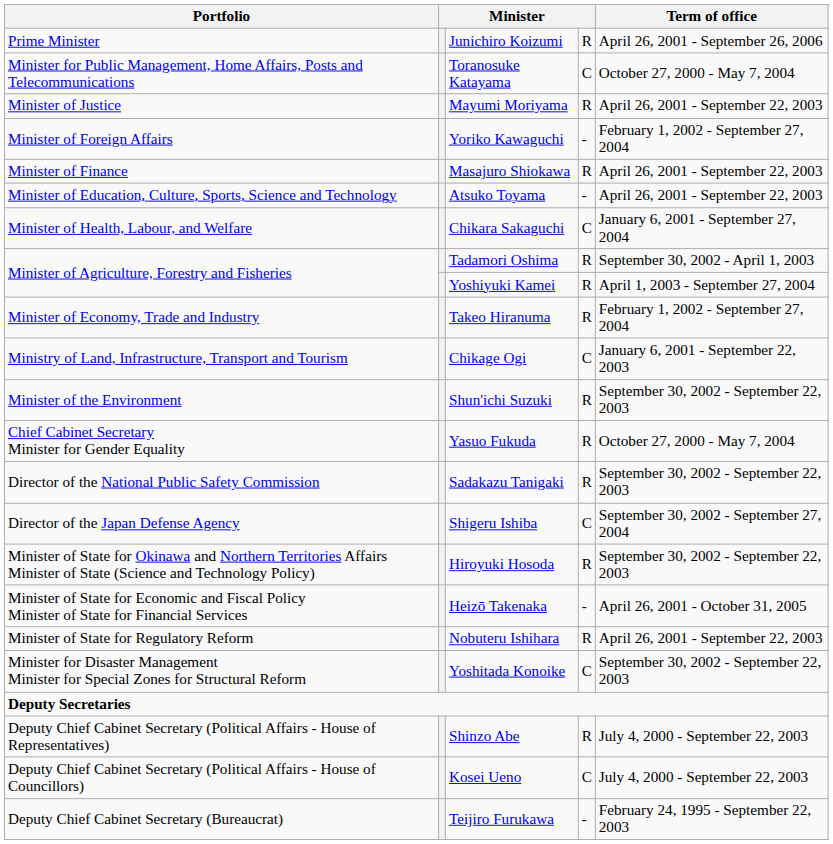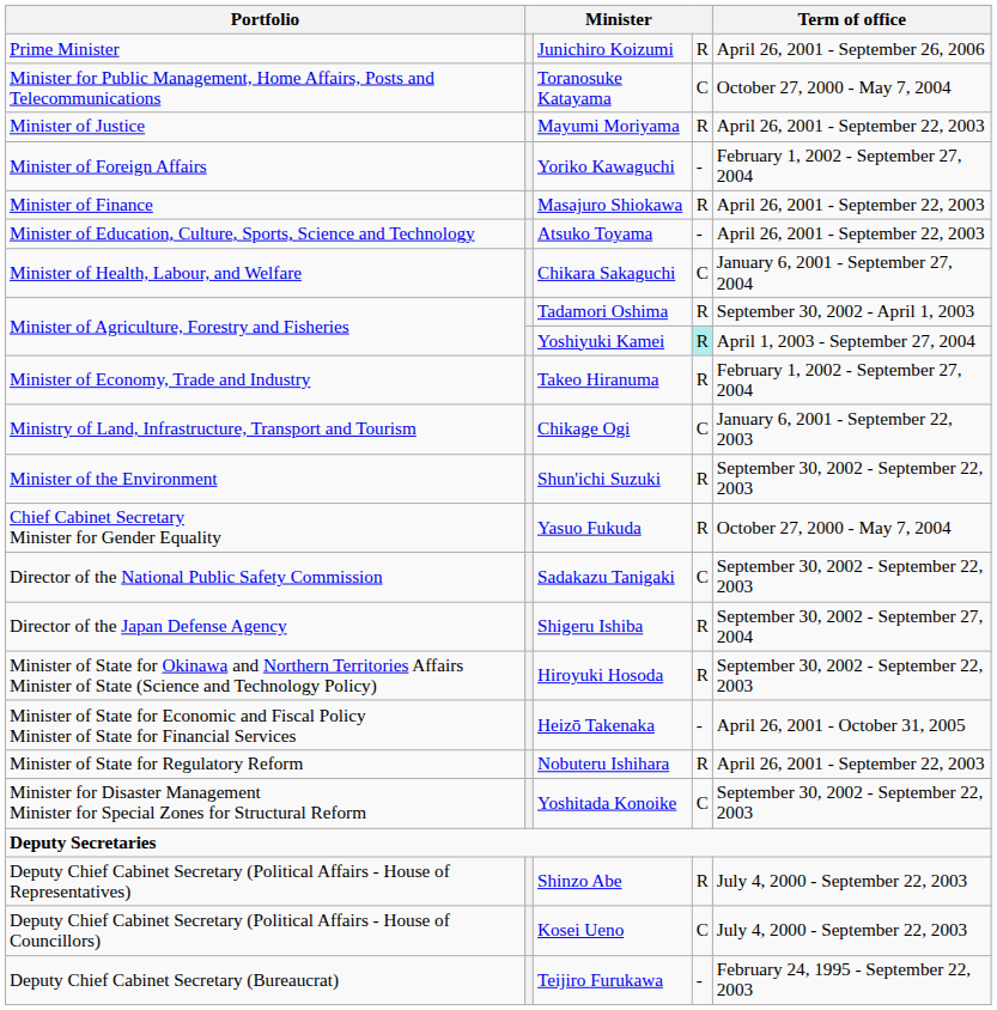Yoshiyuki Kamei | column 4: no background -> paleturquoise background
Sadakazu Tanigaki | column 4: R -> C
Shigeru Ishiba | column 4: C -> R
